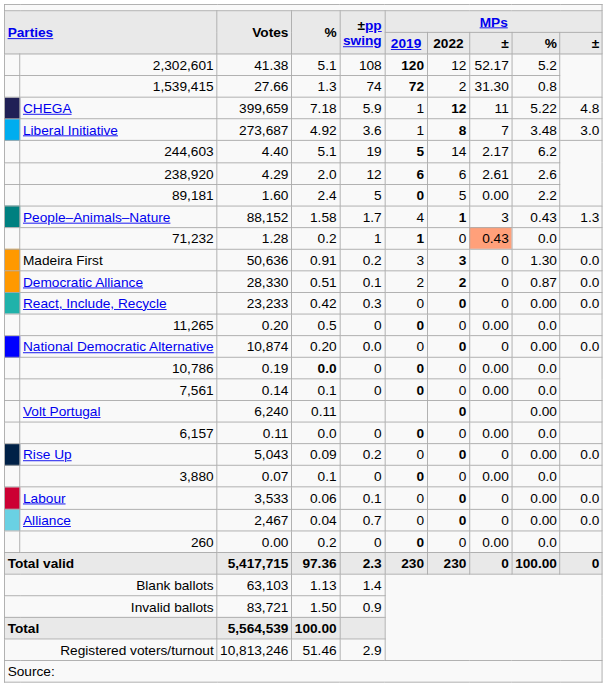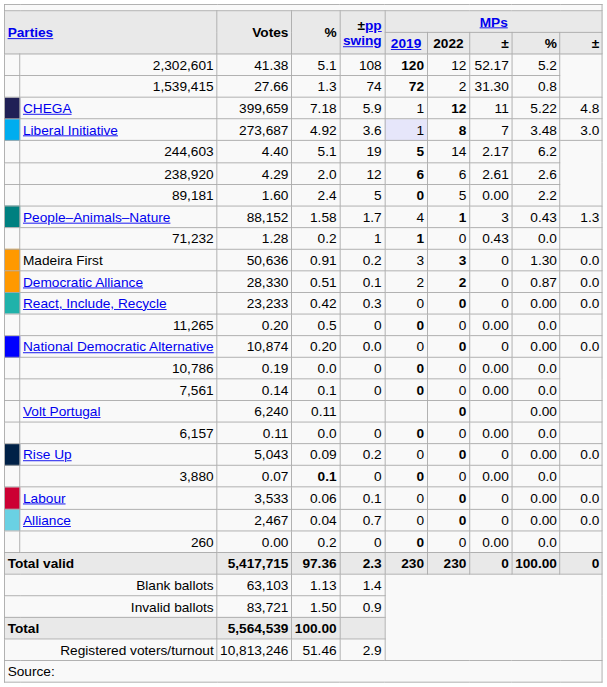Liberal Initiative | column 6: no background -> lavender background
71,232 | column 8: lightsalmon background -> no background
10,786 | column 4: bold -> normal
3,880 | column 4: normal -> bold
